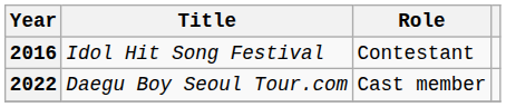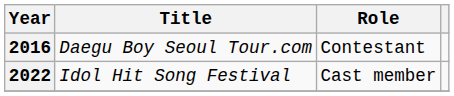2016 | Title: Idol Hit Song Festival -> Daegu Boy Seoul Tour.com
2022 | Title: Daegu Boy Seoul Tour.com -> Idol Hit Song Festival
